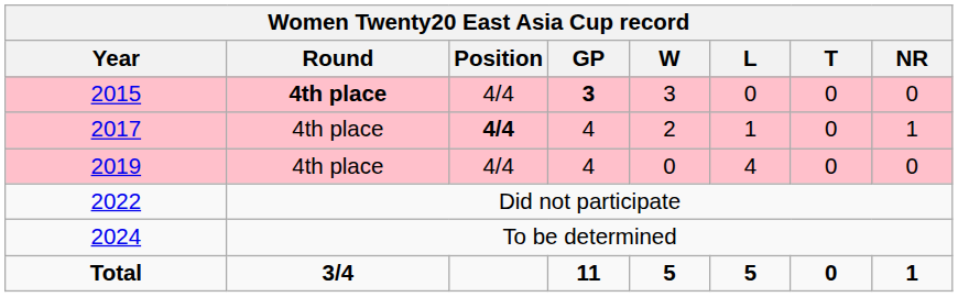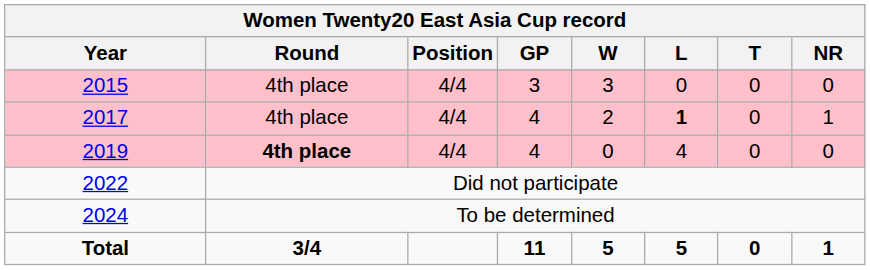2015 | Round: bold -> normal
2015 | GP: bold -> normal
2017 | Position: bold -> normal
2017 | L: normal -> bold
2019 | Round: normal -> bold
